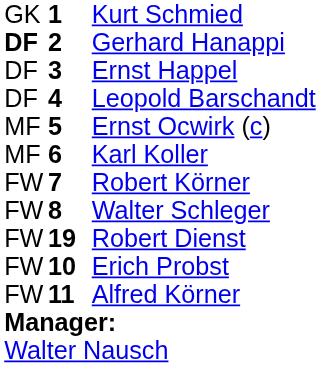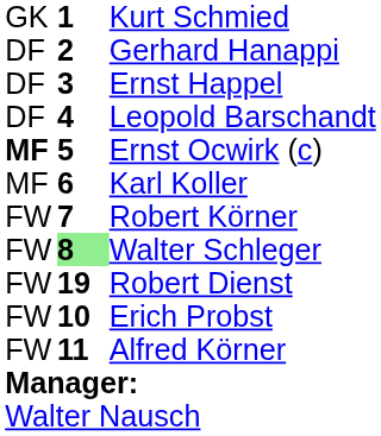Gerhard Hanappi | column 1: bold -> normal
Ernst Ocwirk (c) | column 1: normal -> bold
Walter Schleger | column 2: no background -> lightgreen background
